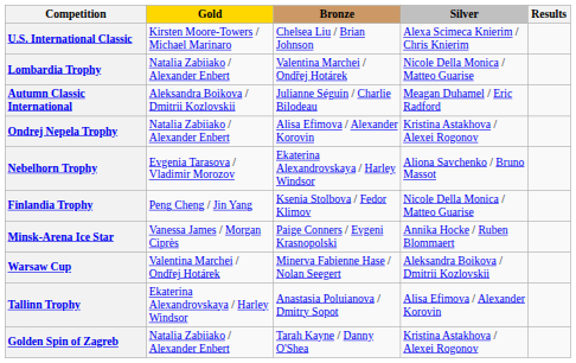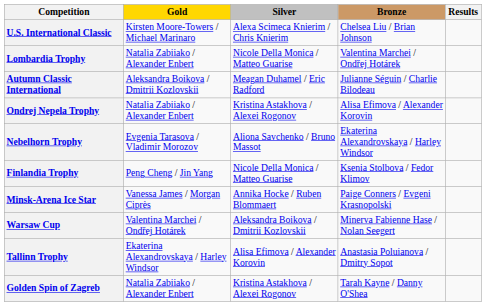columns swapped: Silver <-> Bronze
